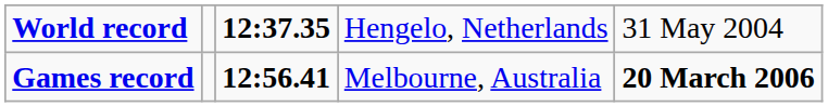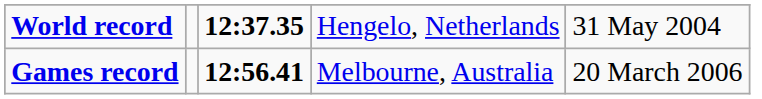Games record | column 5: bold -> normal
